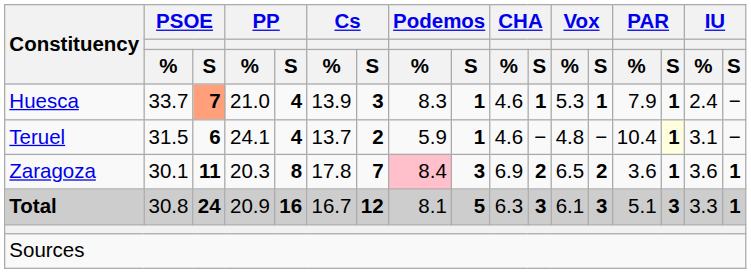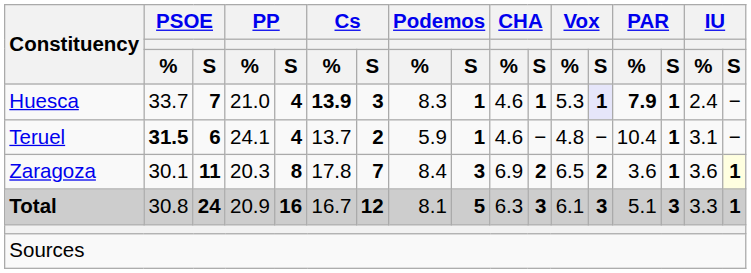Huesca | PSOE / S: lightsalmon background -> no background
Huesca | Cs / %: normal -> bold
Huesca | Vox / S: no background -> lavender background
Huesca | PAR / %: normal -> bold
Teruel | PSOE / %: normal -> bold
Teruel | PAR / S: lightyellow background -> no background
Zaragoza | Podemos / %: pink background -> no background
Zaragoza | IU / S: no background -> lightyellow background
